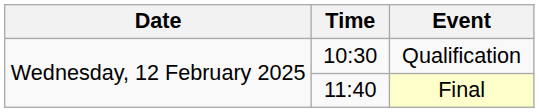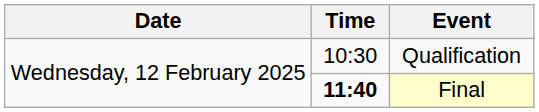Final | Time: normal -> bold
